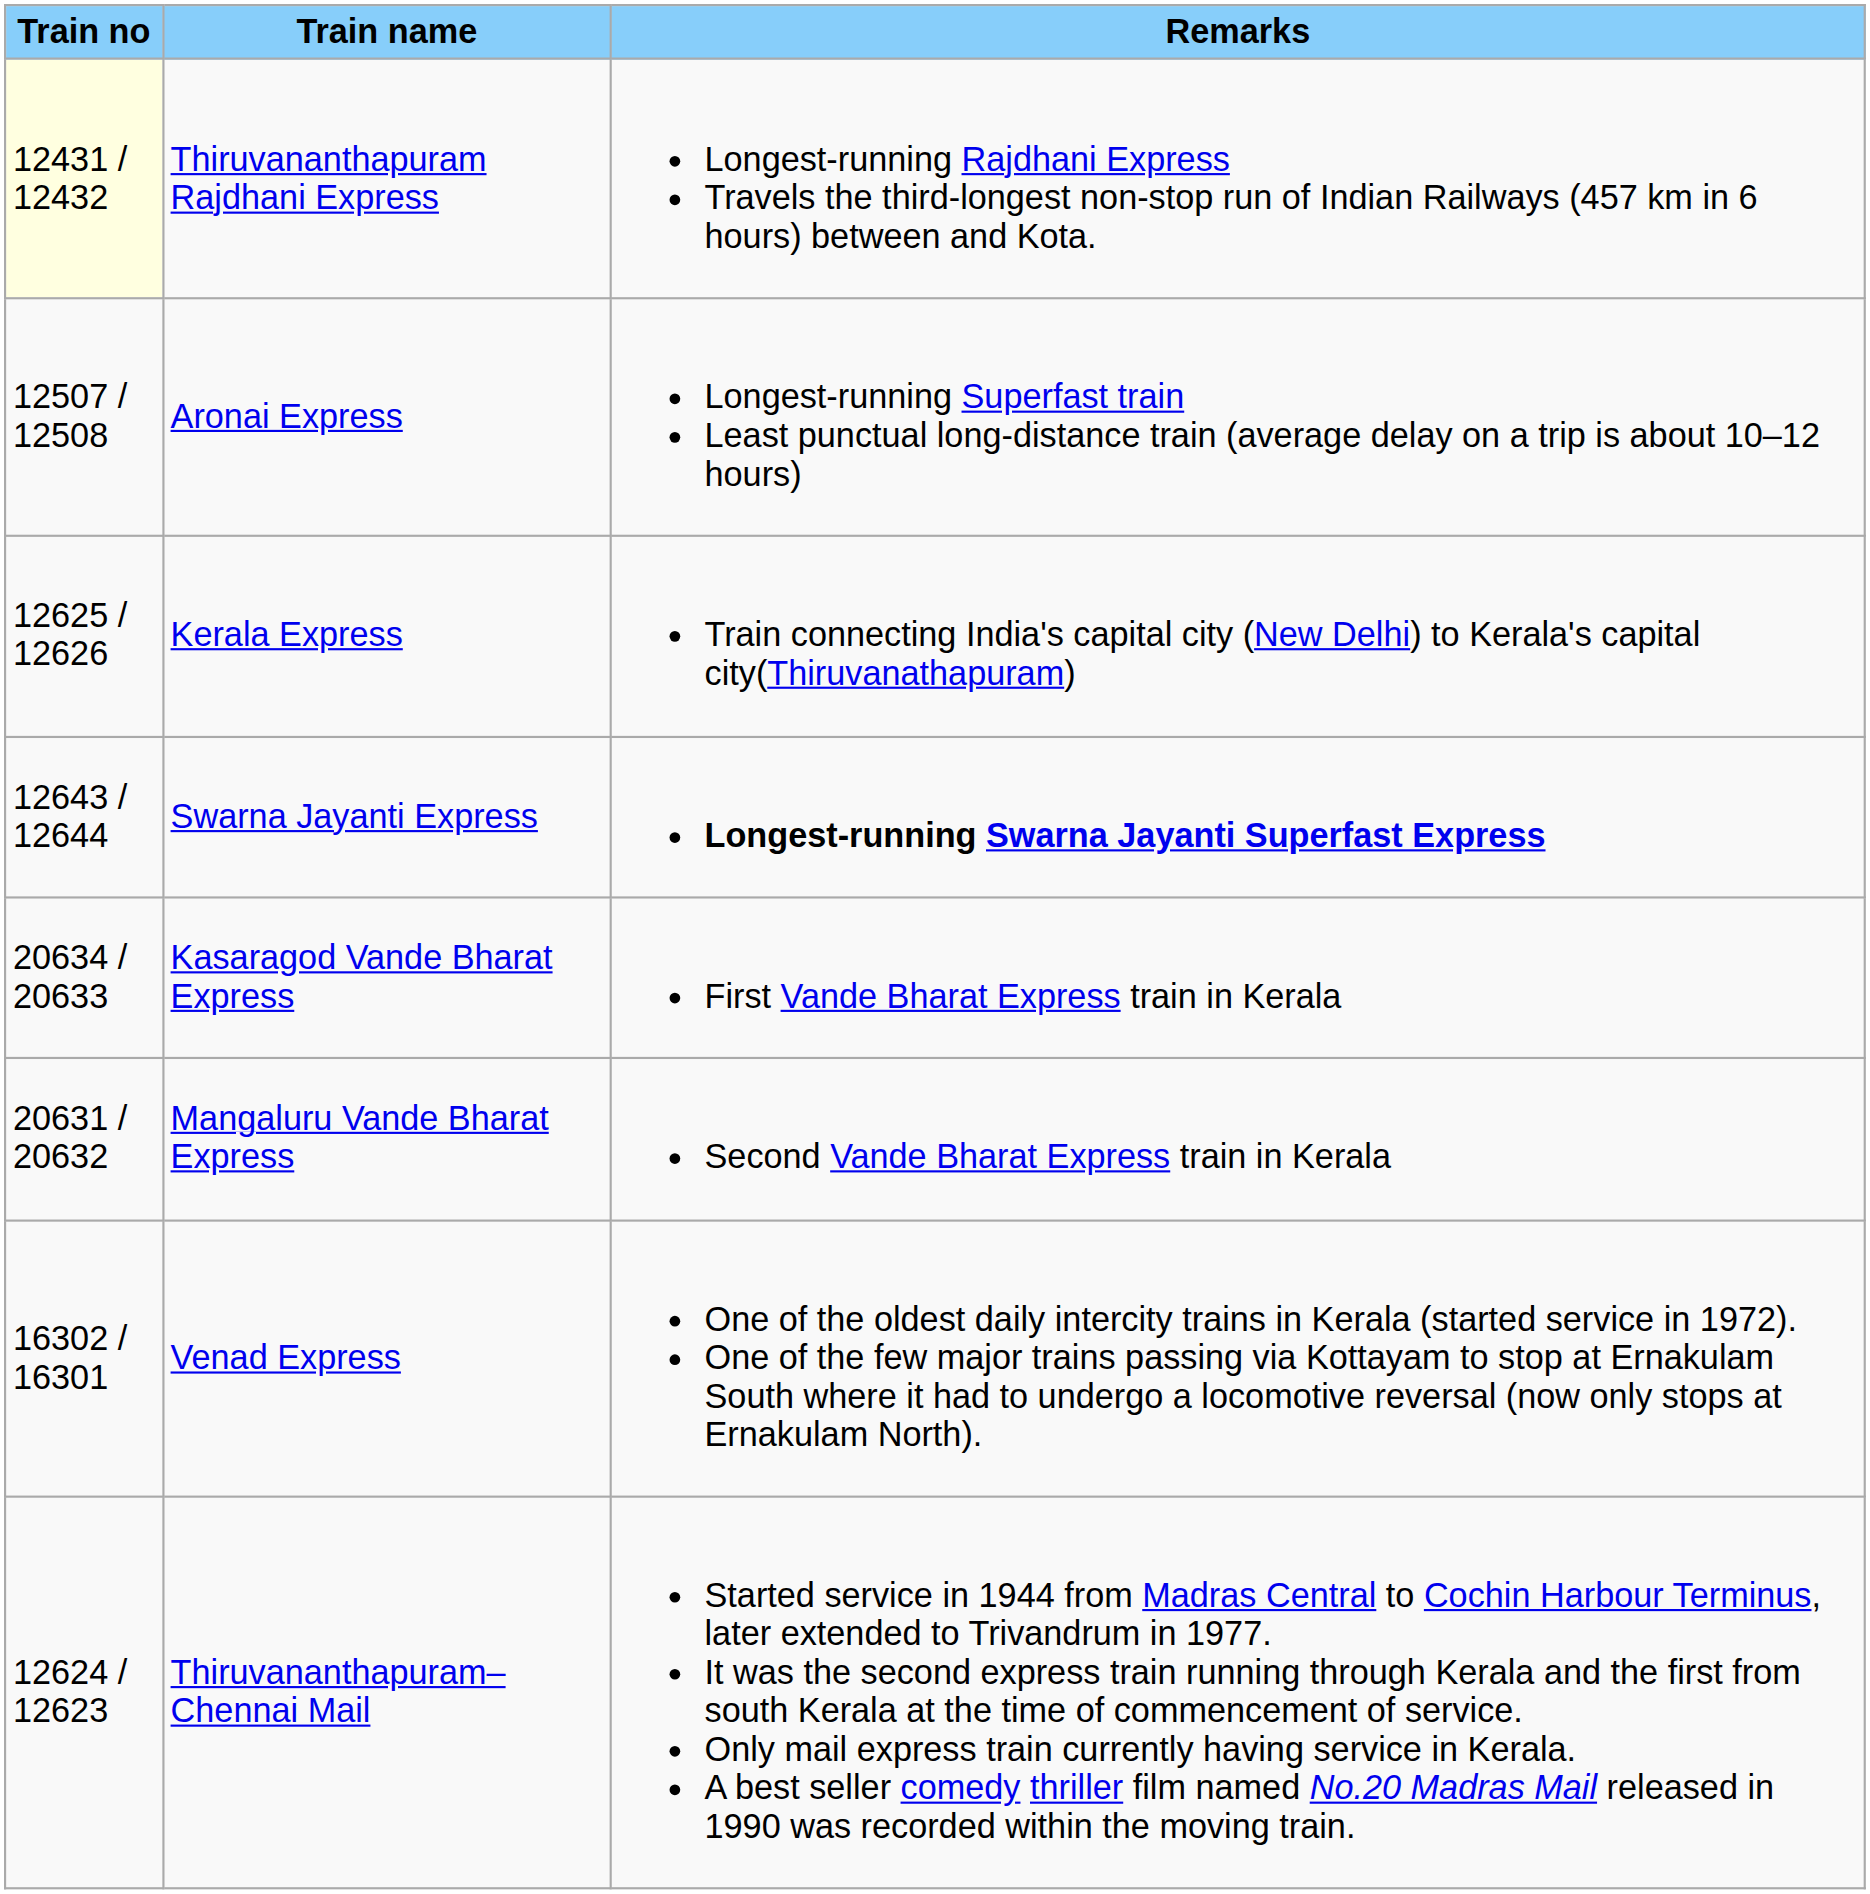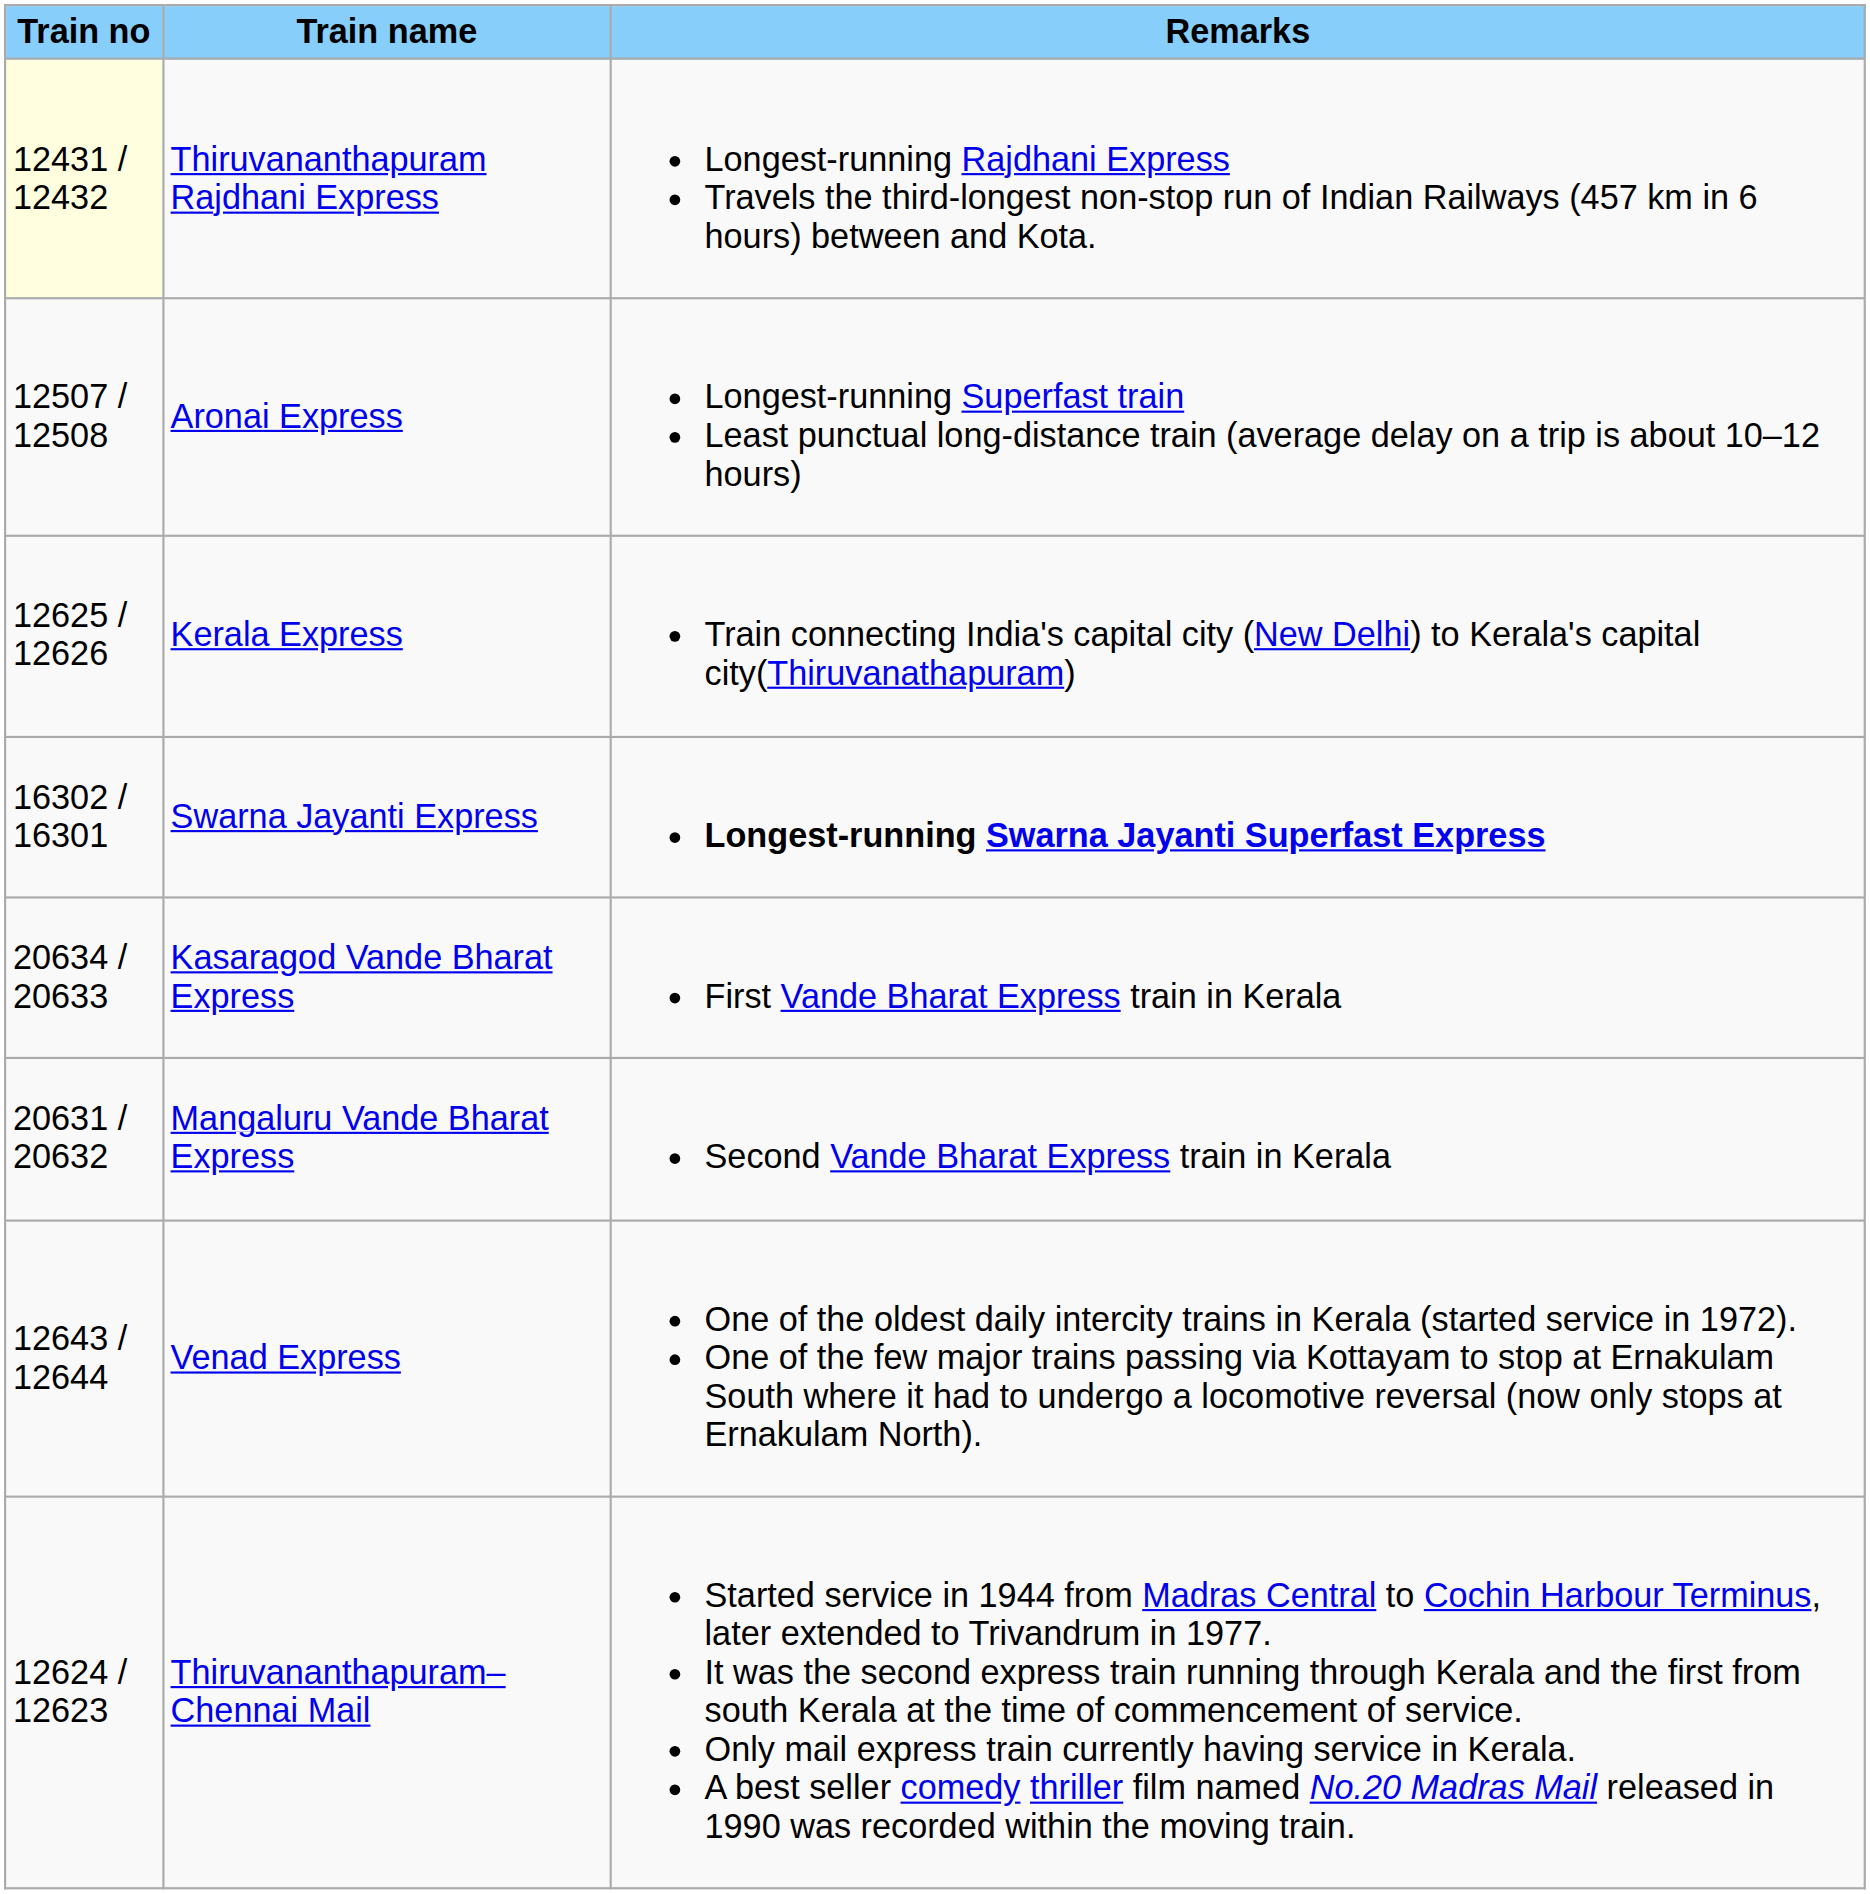Swarna Jayanti Express | Train no: 12643 / 12644 -> 16302 / 16301
Venad Express | Train no: 16302 / 16301 -> 12643 / 12644
